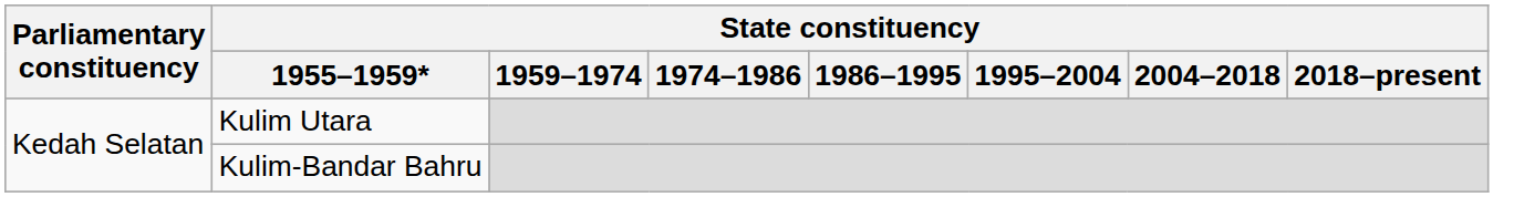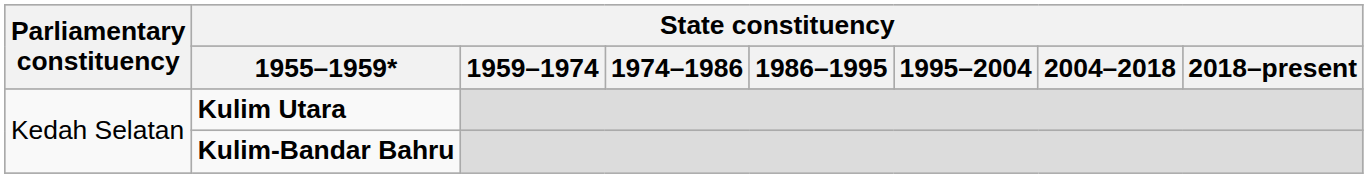Kulim Utara | State constituency / 1955–1959*: normal -> bold
Kulim-Bandar Bahru | State constituency / 1955–1959*: normal -> bold
